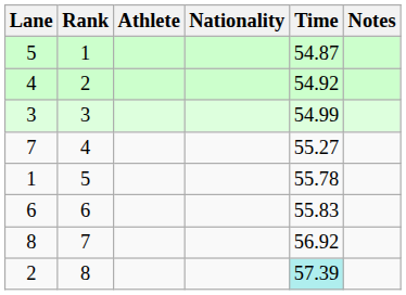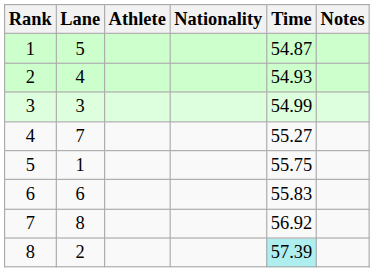columns swapped: Rank <-> Lane
row 3 | Time: 54.92 -> 54.93
row 6 | Time: 55.78 -> 55.75
